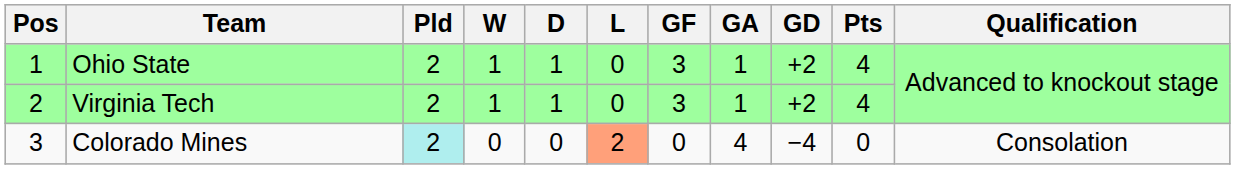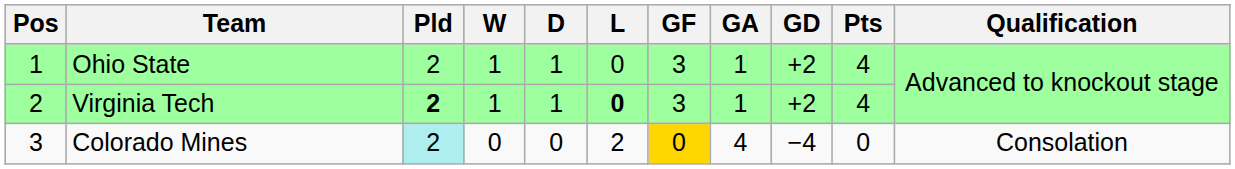Virginia Tech | Pld: normal -> bold
Virginia Tech | L: normal -> bold
Colorado Mines | L: lightsalmon background -> no background
Colorado Mines | GF: no background -> gold background
